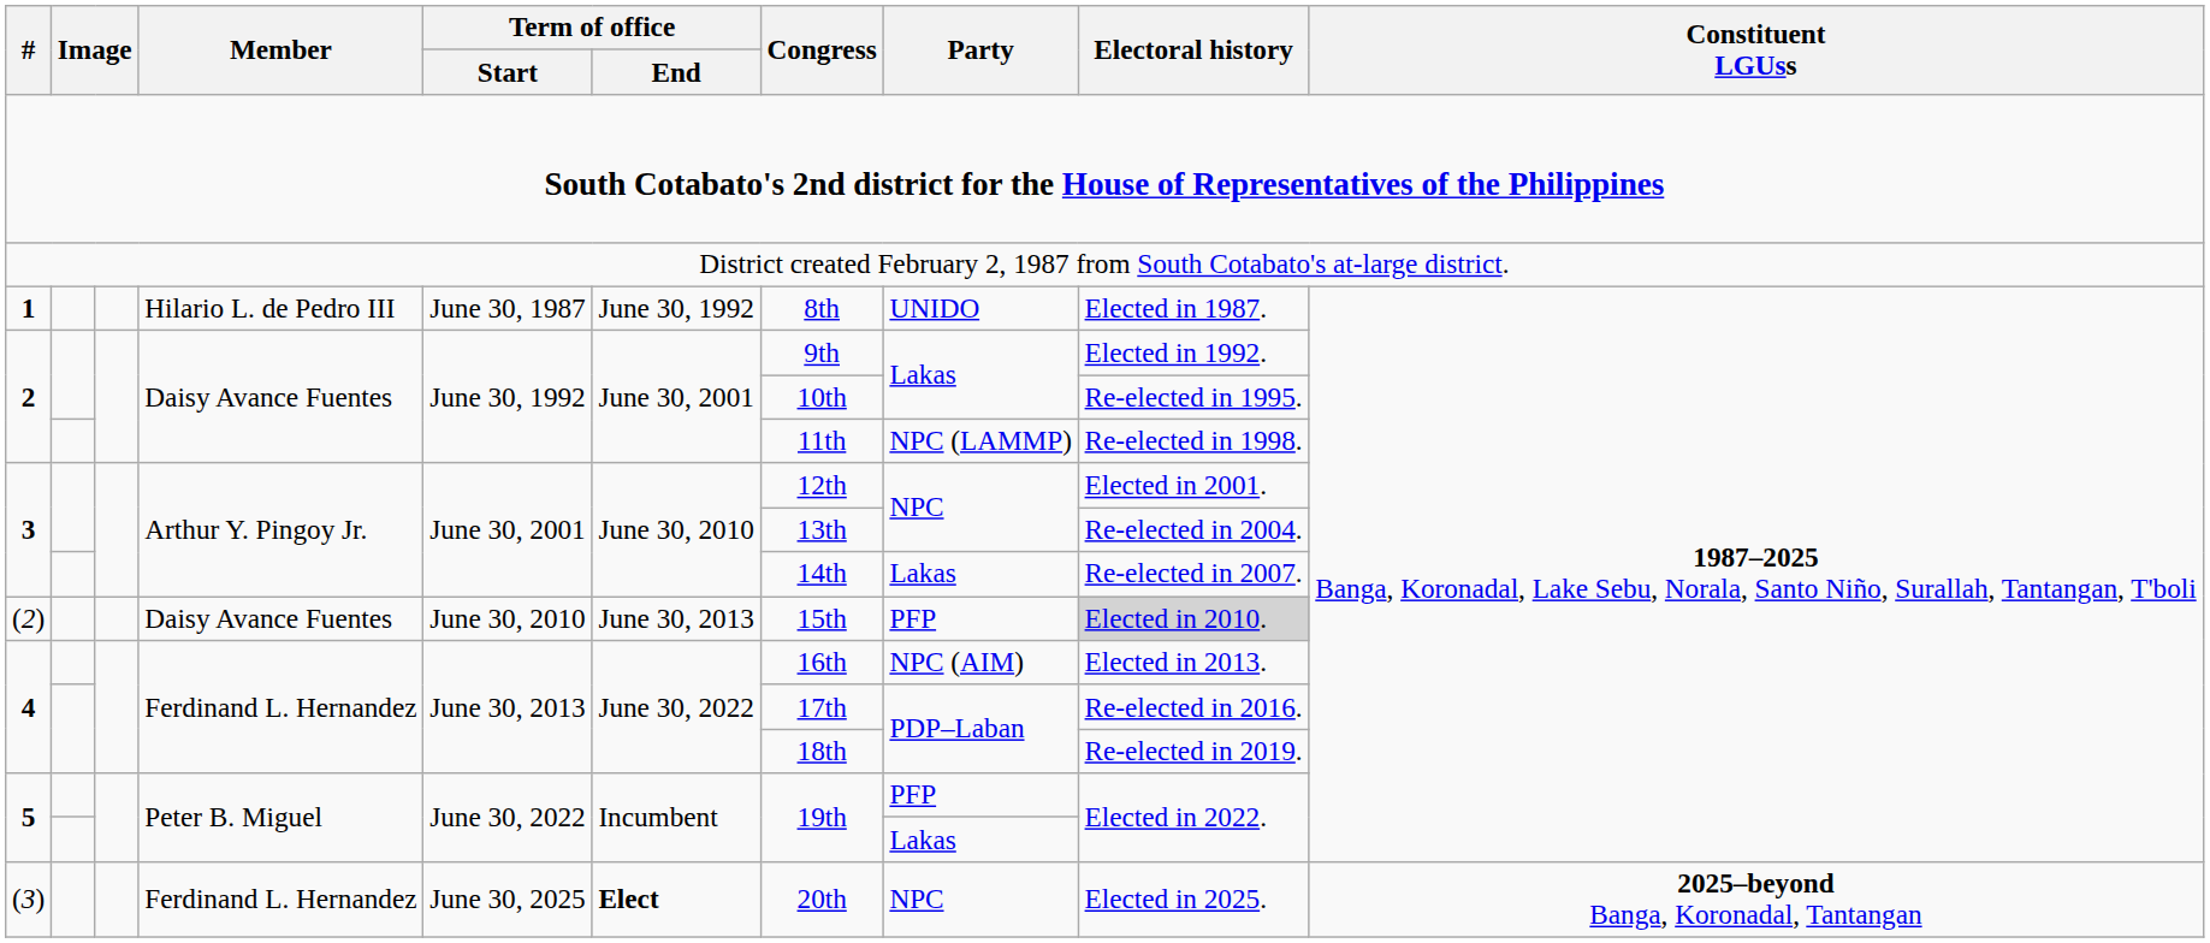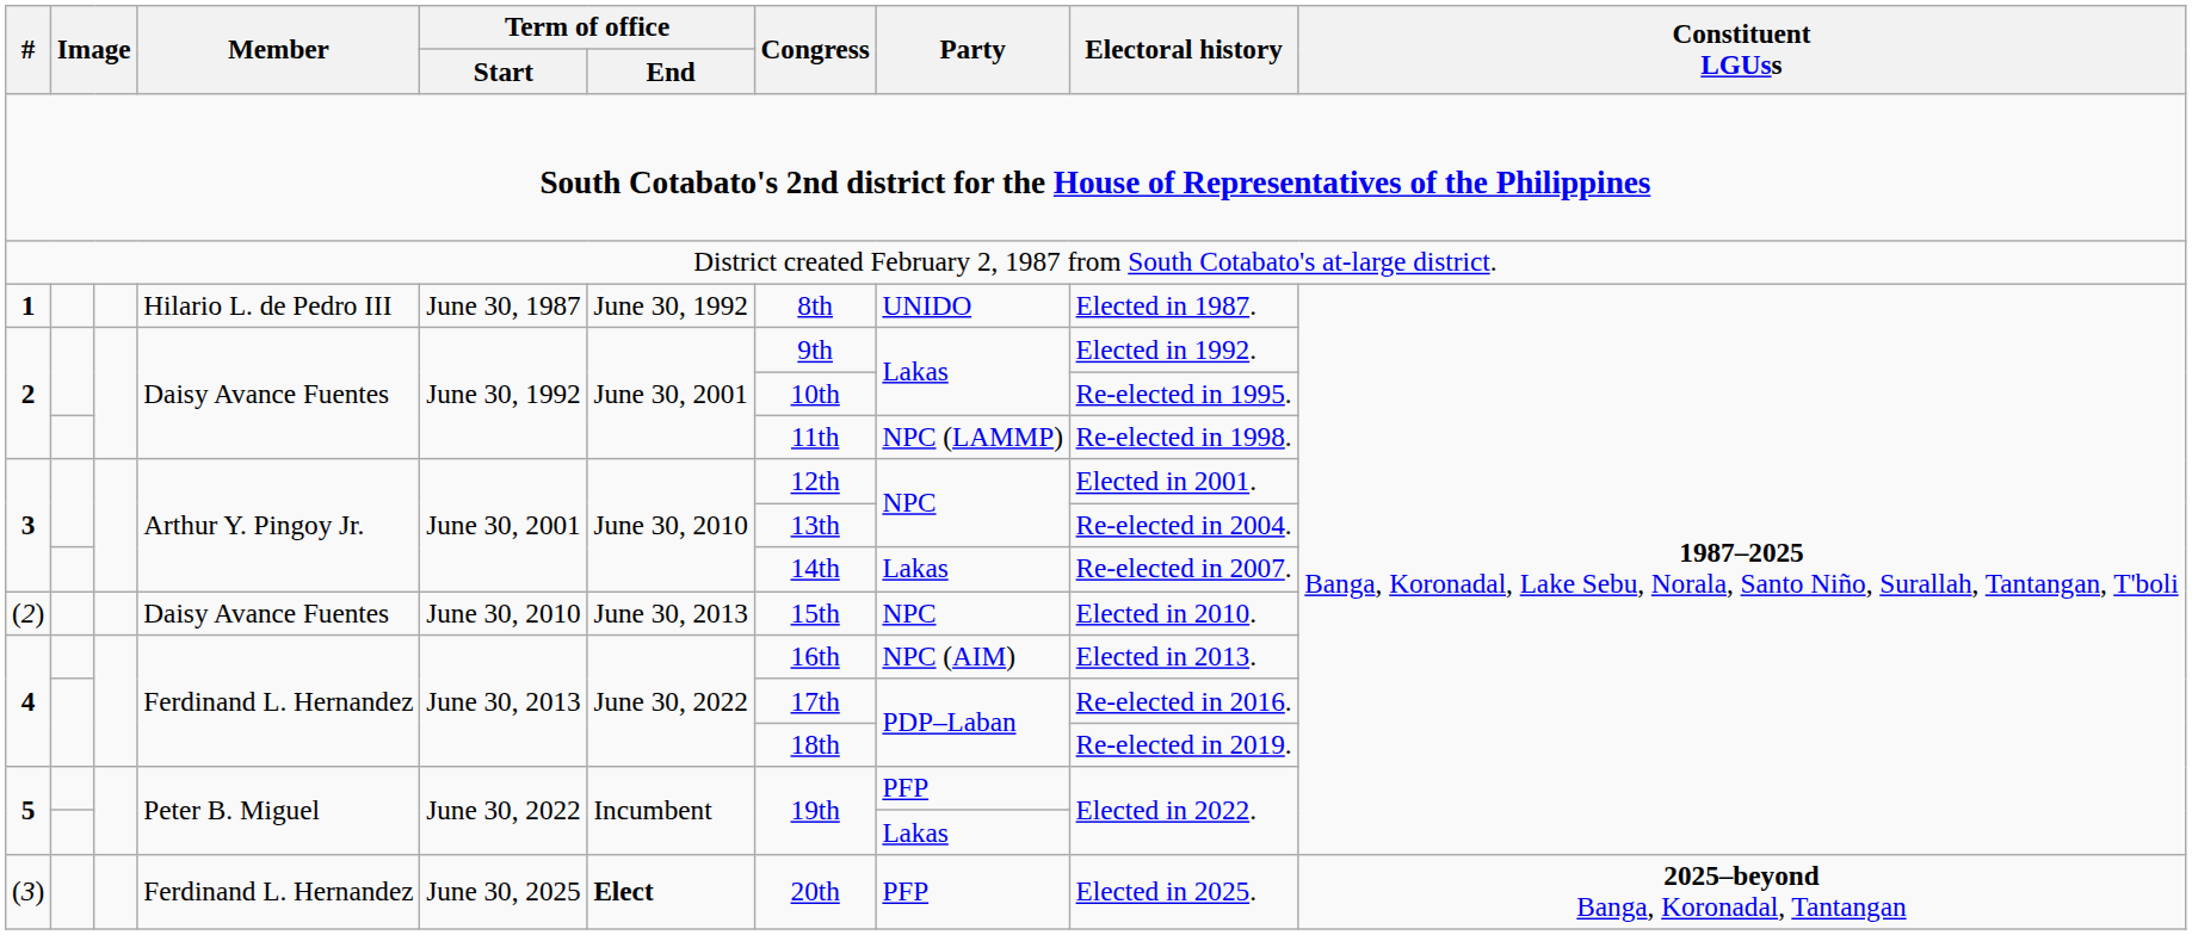(2) | Party: PFP -> NPC
(2) | Electoral history: lightgrey background -> no background
(3) | Party: NPC -> PFP
